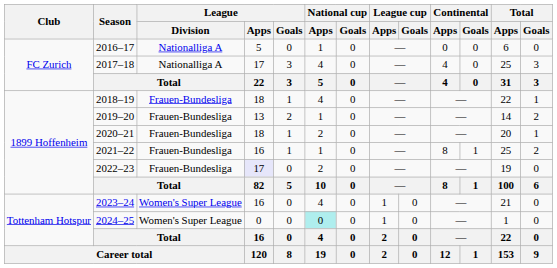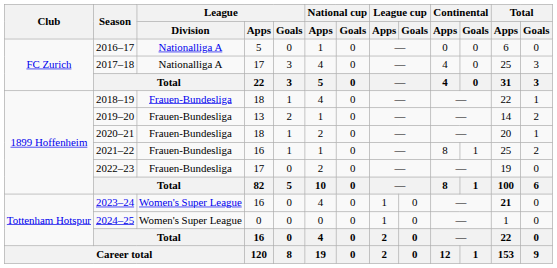2022–23 | League / Apps: lavender background -> no background
2023–24 | Total / Apps: normal -> bold
2024–25 | National cup / Apps: paleturquoise background -> no background
